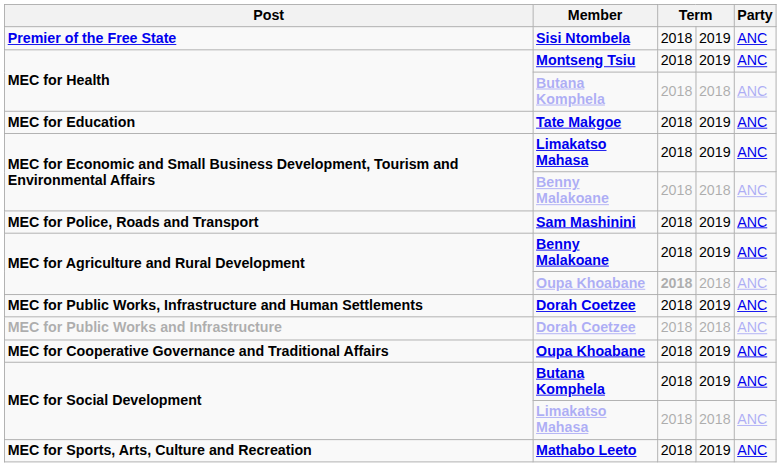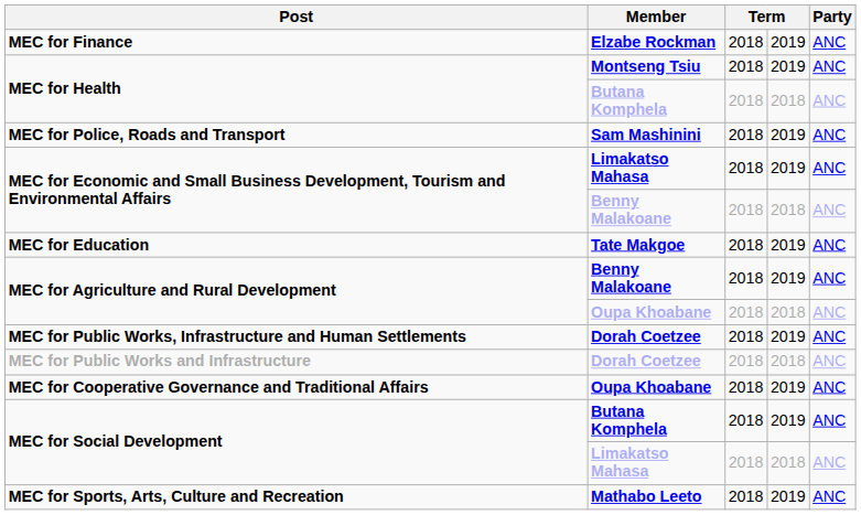- row: Premier of the Free State | Sisi Ntombela | 2018 | 2019 | ANC
+ row: MEC for Finance | Elzabe Rockman | 2018 | 2019 | ANC
rows swapped: MEC for Education <-> MEC for Police, Roads and Transport
MEC for Agriculture and Rural Development / Oupa Khoabane | column 3: bold -> normal
